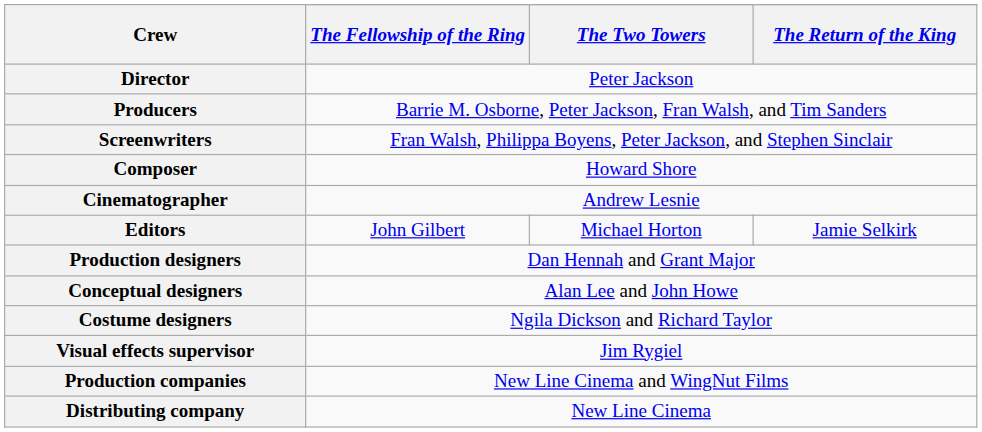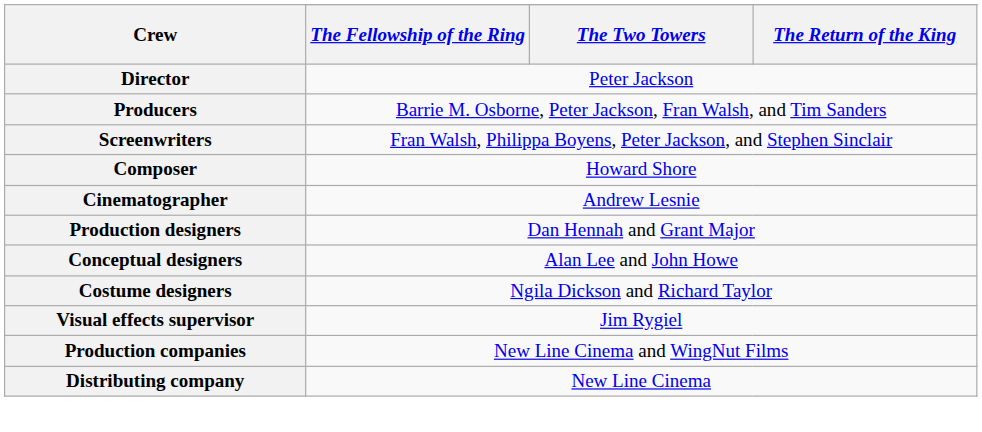- row: Editors | John Gilbert | Michael Horton | Jamie Selkirk
